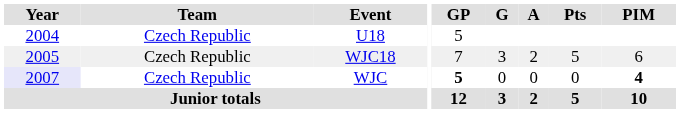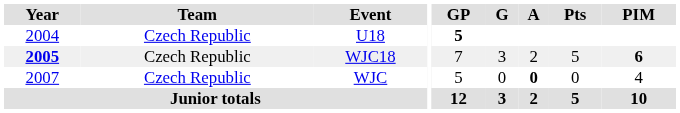U18 | GP: normal -> bold
WJC18 | Year: normal -> bold
WJC18 | PIM: normal -> bold
WJC | Year: lavender background -> no background
WJC | GP: bold -> normal
WJC | A: normal -> bold
WJC | PIM: bold -> normal
